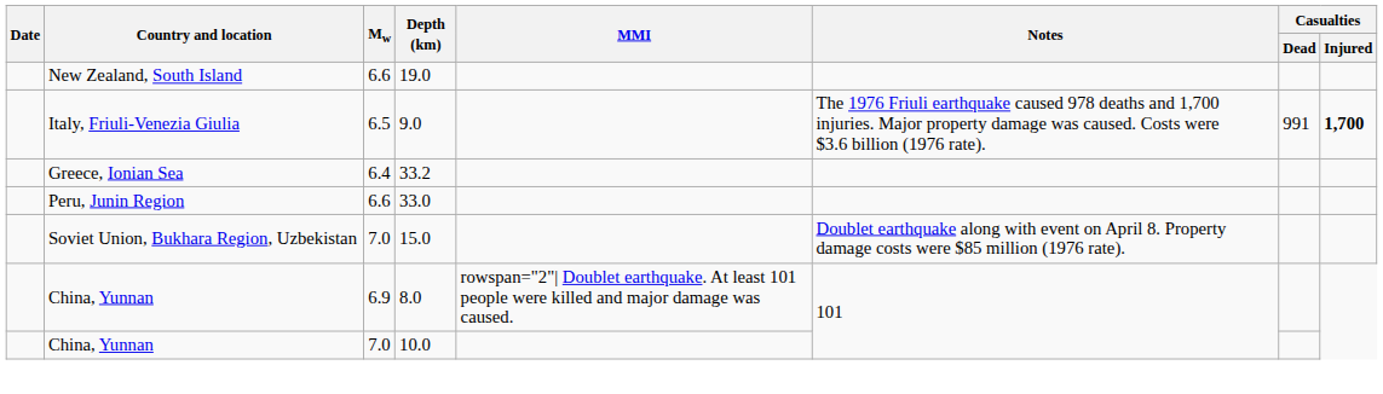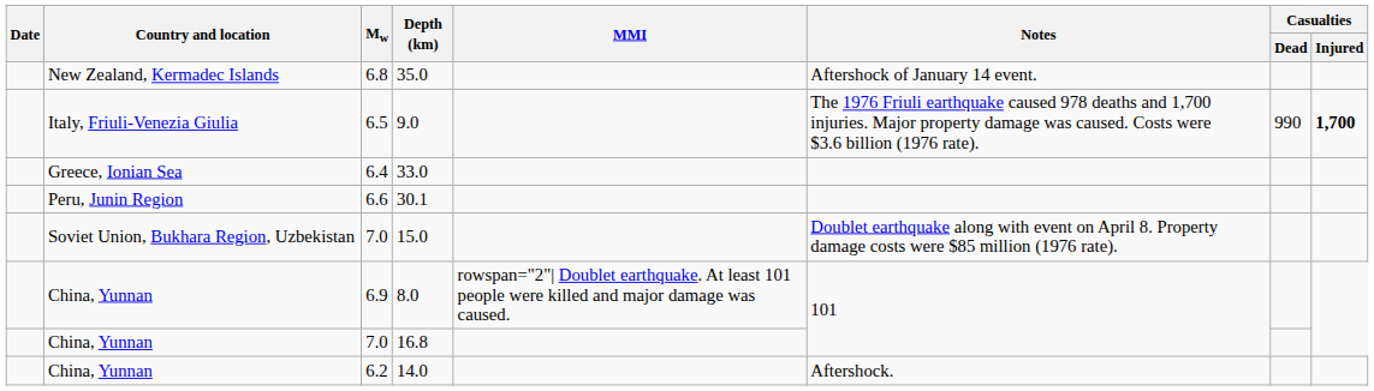- row: New Zealand, South Island | 6.6 | 19.0
+ row: New Zealand, Kermadec Islands | 6.8 | 35.0 | Aftershock of January 14 event.
Italy, Friuli-Venezia Giulia | Casualties / Dead: 991 -> 990
Greece, Ionian Sea | Depth (km): 33.2 -> 33.0
Peru, Junin Region | Depth (km): 33.0 -> 30.1
China, Yunnan / 7.0 | Depth (km): 10.0 -> 16.8
+ row: China, Yunnan | 6.2 | 14.0 | Aftershock.
